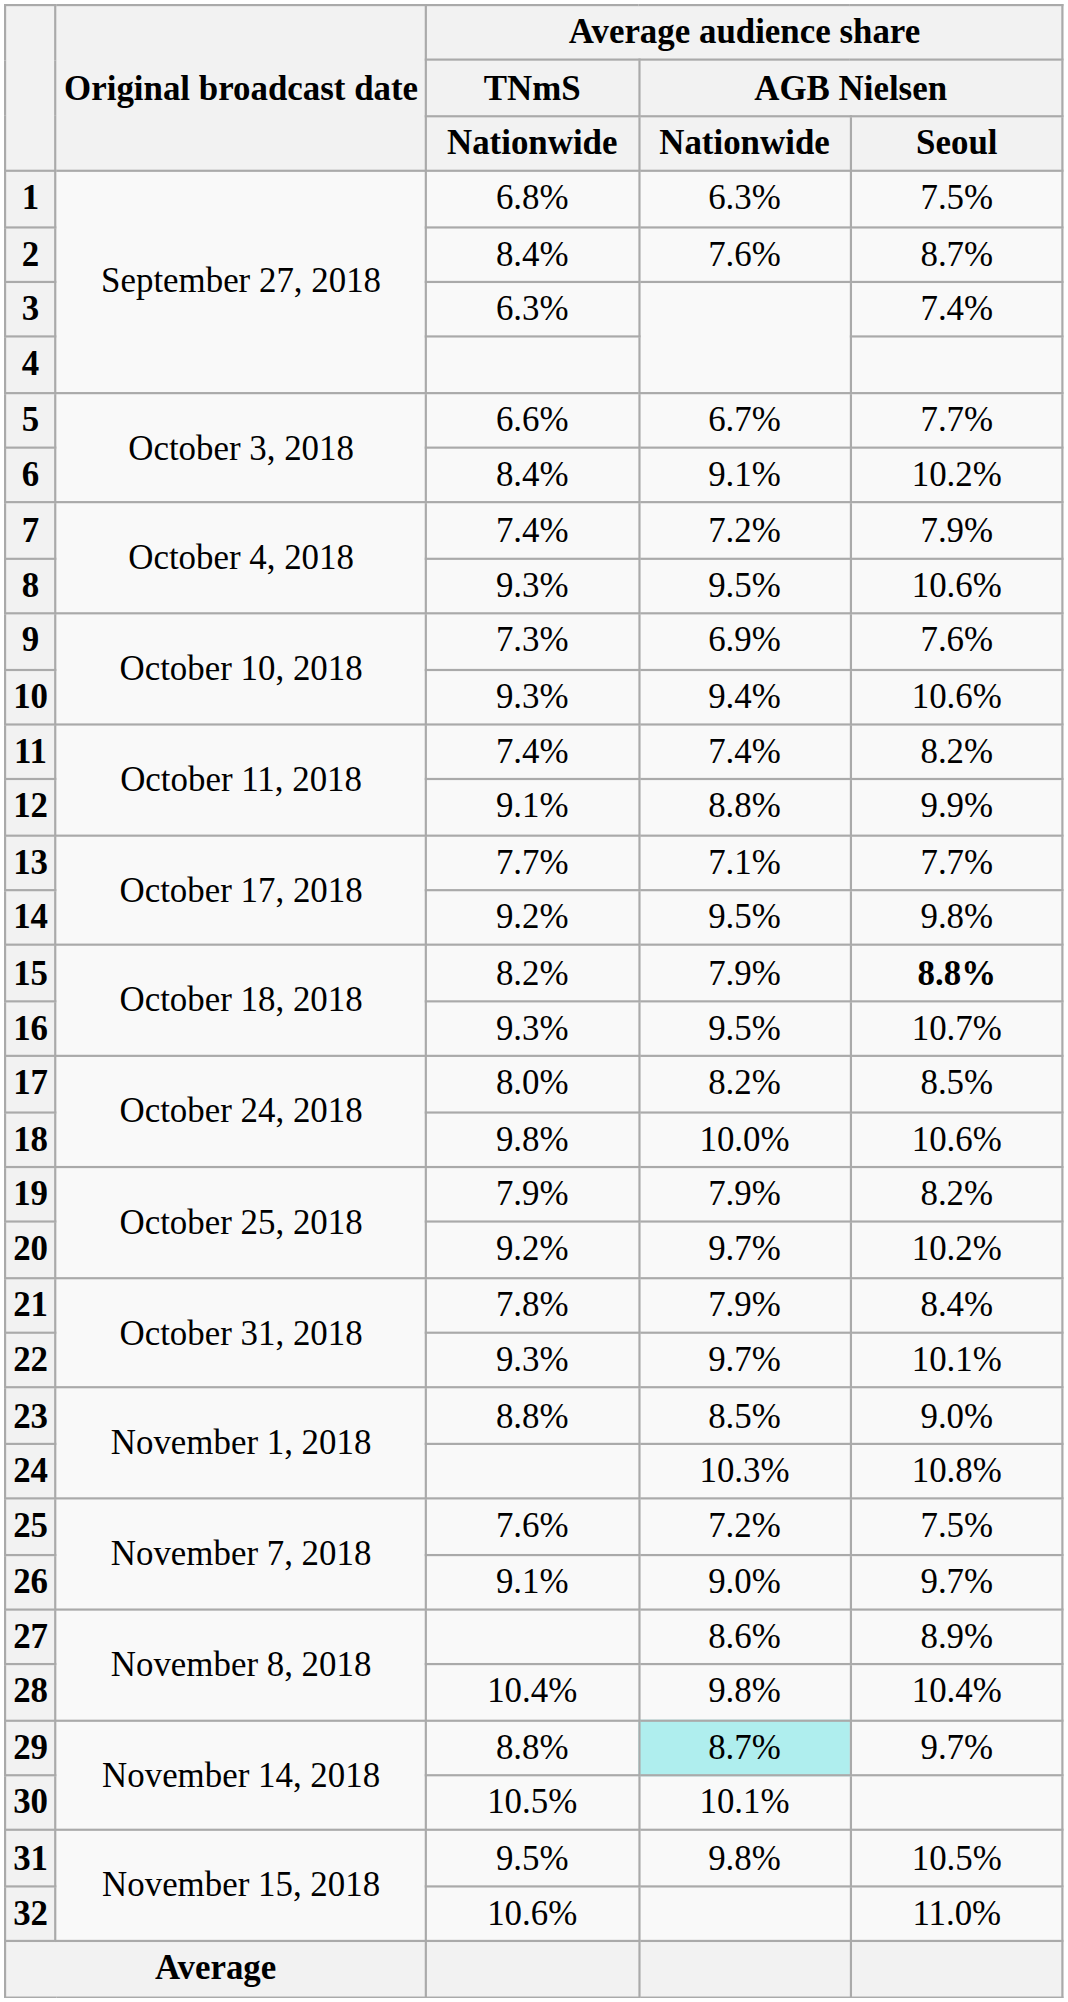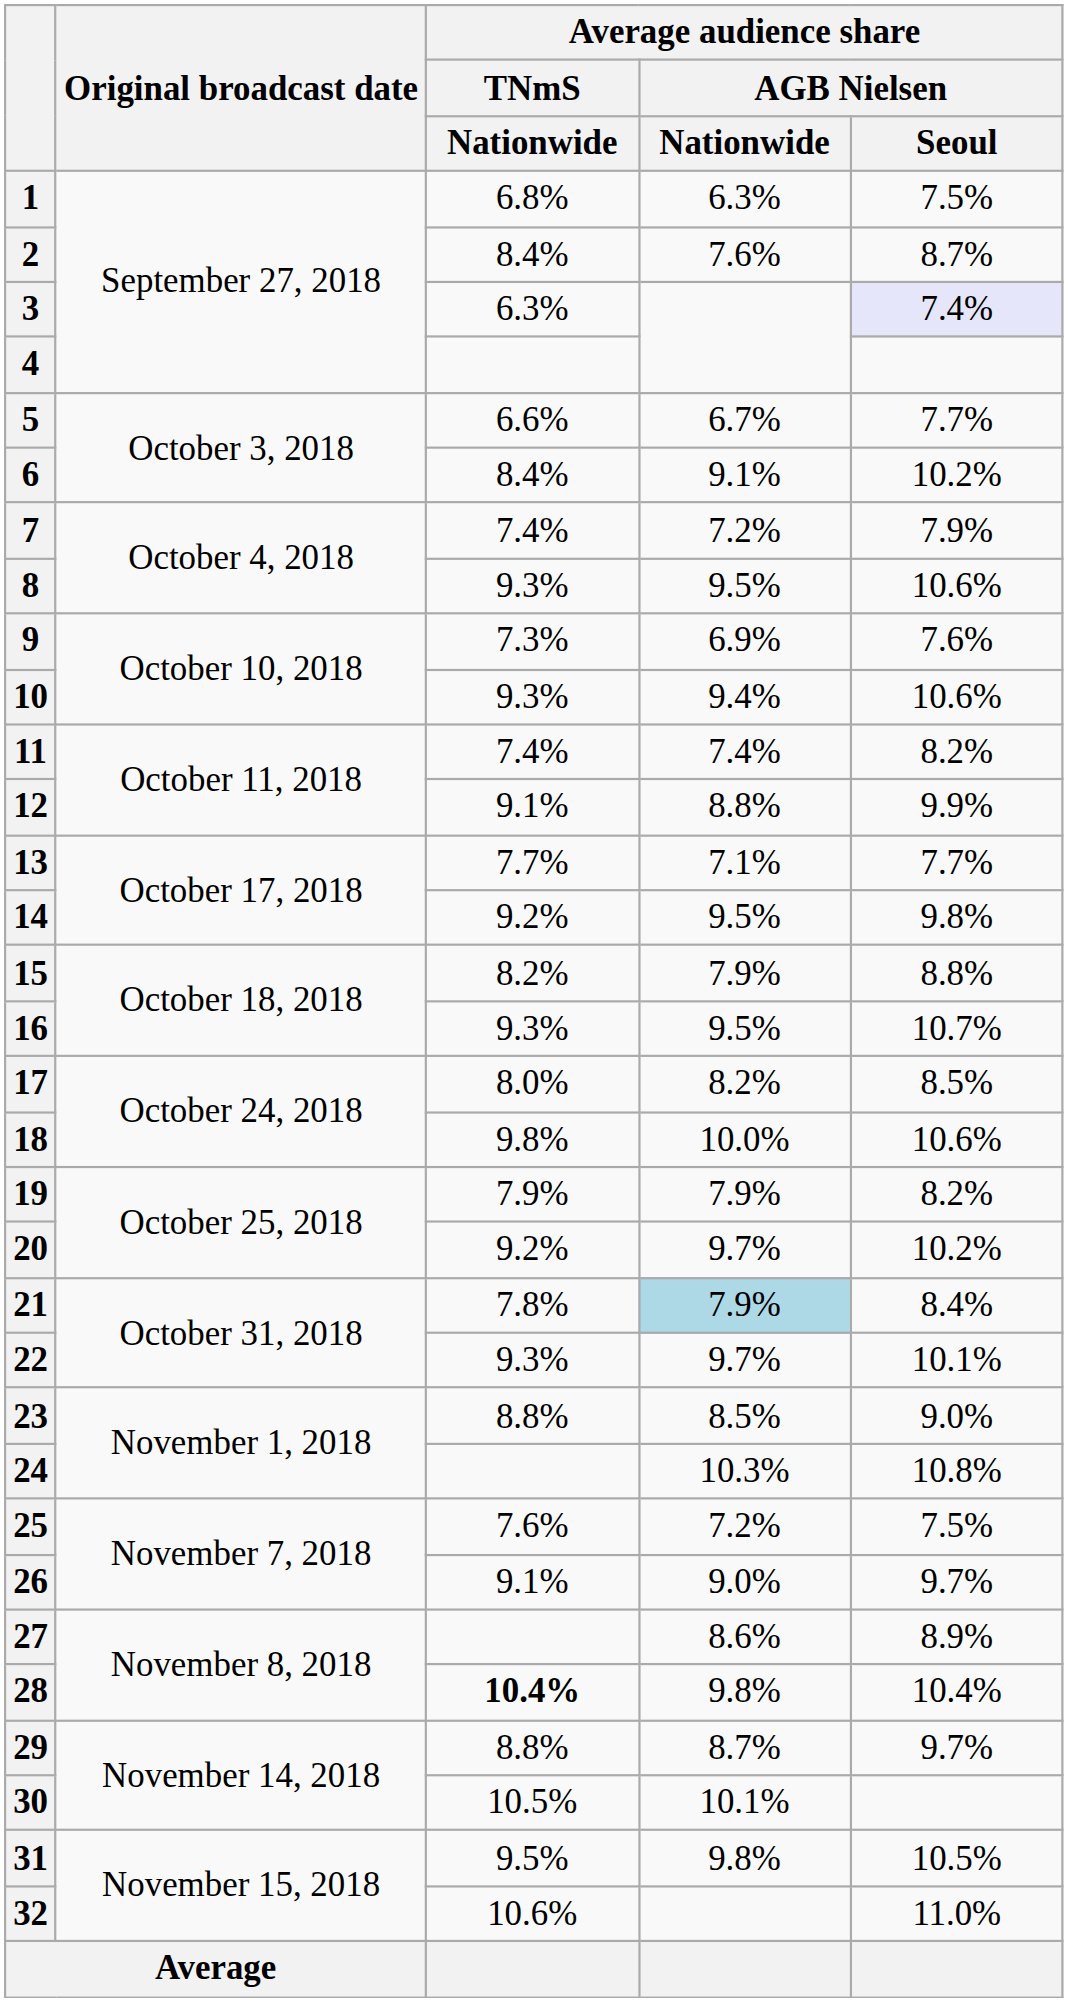3 | Average audience share / AGB Nielsen / Seoul: no background -> lavender background
15 | Average audience share / AGB Nielsen / Seoul: bold -> normal
21 | Average audience share / AGB Nielsen / Nationwide: no background -> lightblue background
28 | Average audience share / TNmS / Nationwide: normal -> bold
29 | Average audience share / AGB Nielsen / Nationwide: paleturquoise background -> no background
